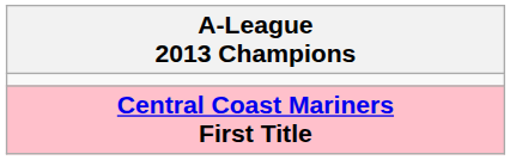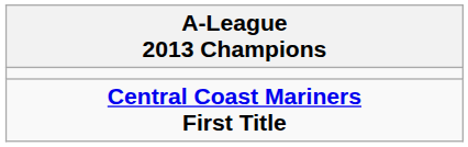row 3 | column 1: pink background -> no background
